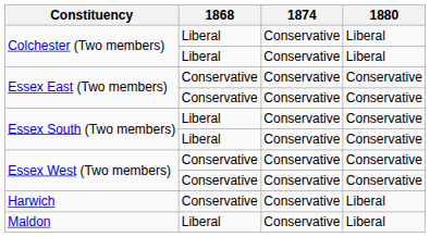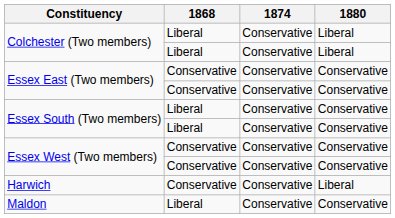Maldon | 1880: Liberal -> Conservative
